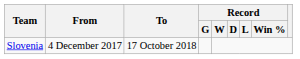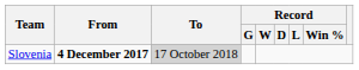Slovenia | From: normal -> bold
Slovenia | To: no background -> lightgrey background
